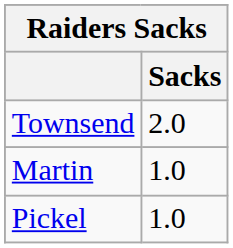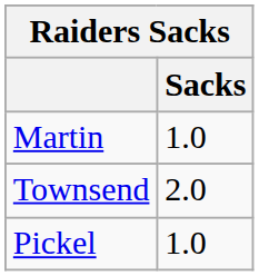rows swapped: Townsend <-> Martin
